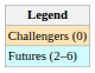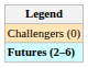row 3 | column 1: normal -> bold
